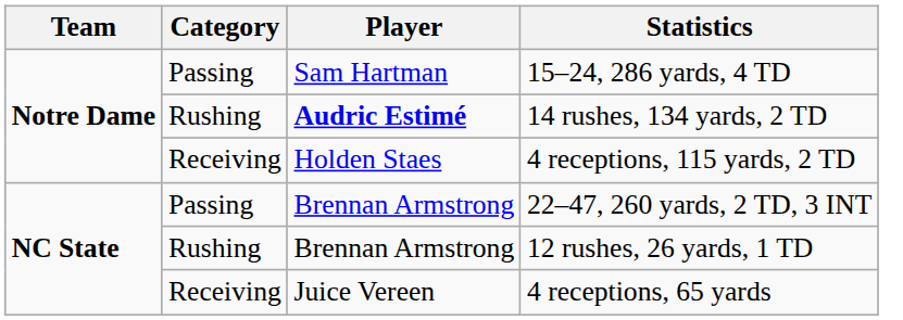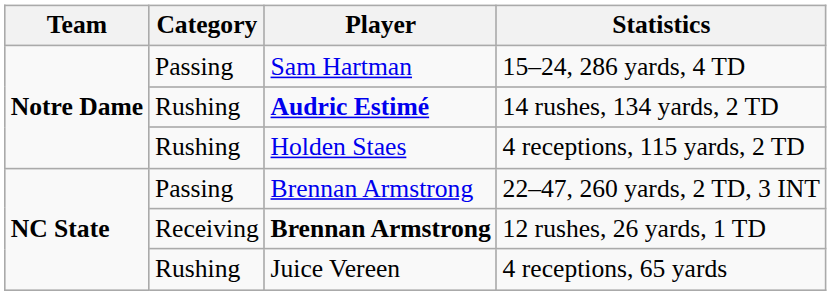4 receptions, 115 yards, 2 TD | Category: Receiving -> Rushing
12 rushes, 26 yards, 1 TD | Category: Rushing -> Receiving
12 rushes, 26 yards, 1 TD | Player: normal -> bold
4 receptions, 65 yards | Category: Receiving -> Rushing
